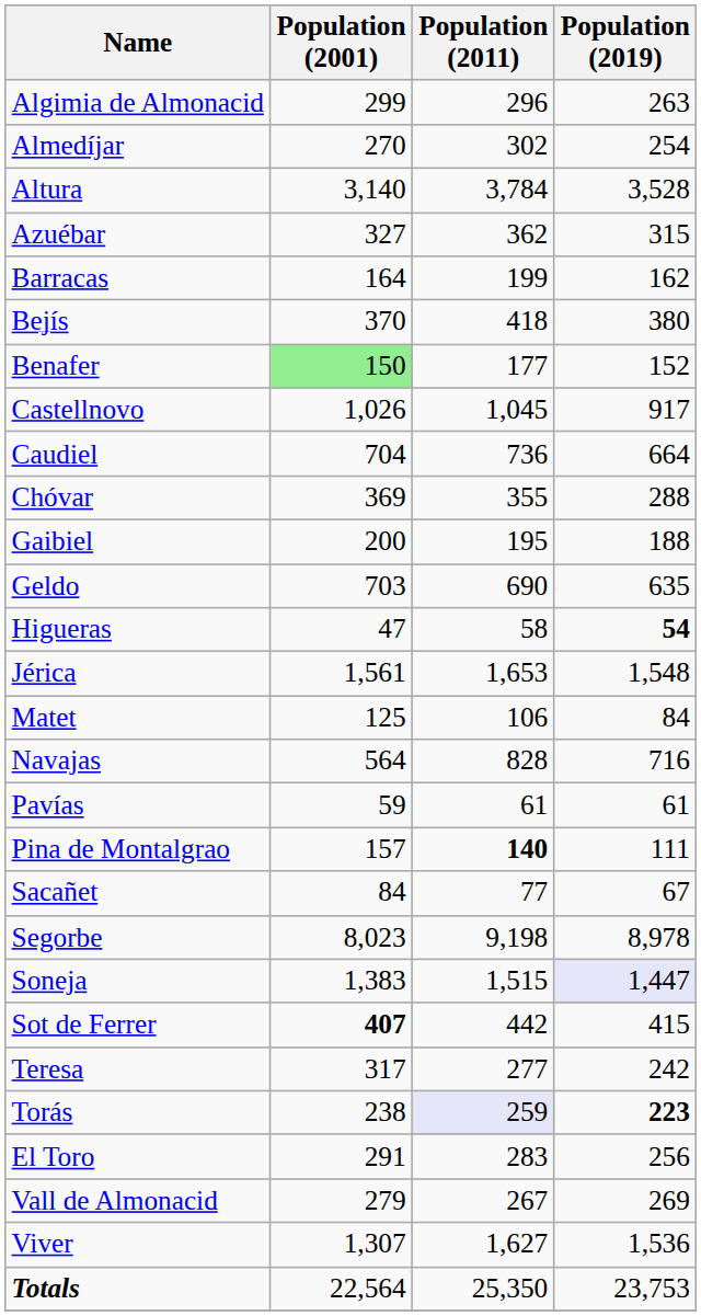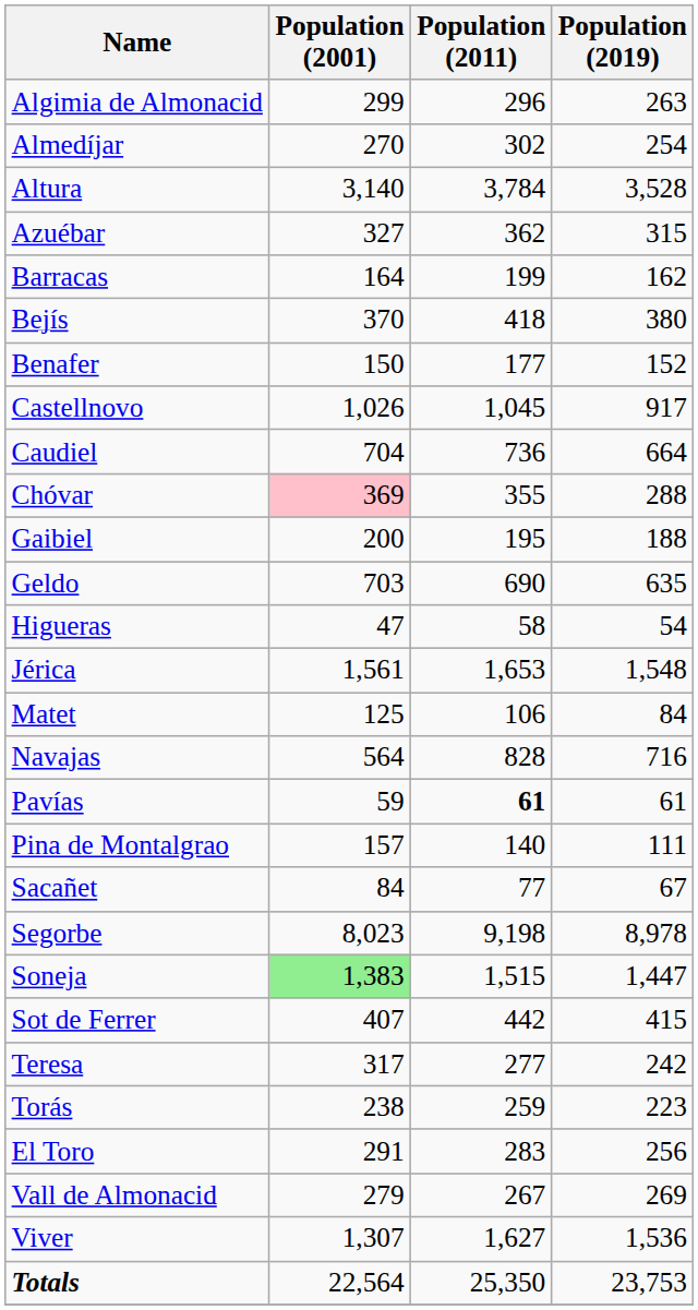Benafer | Population (2001): lightgreen background -> no background
Chóvar | Population (2001): no background -> pink background
Higueras | Population (2019): bold -> normal
Pavías | Population (2011): normal -> bold
Pina de Montalgrao | Population (2011): bold -> normal
Soneja | Population (2001): no background -> lightgreen background
Soneja | Population (2019): lavender background -> no background
Sot de Ferrer | Population (2001): bold -> normal
Torás | Population (2011): lavender background -> no background
Torás | Population (2019): bold -> normal
